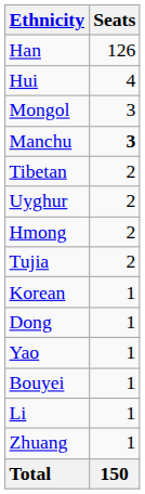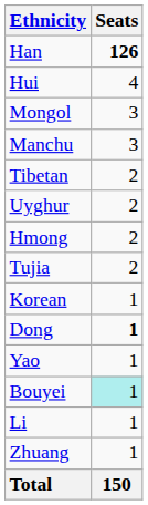Han | Seats: normal -> bold
Manchu | Seats: bold -> normal
Dong | Seats: normal -> bold
Bouyei | Seats: no background -> paleturquoise background
